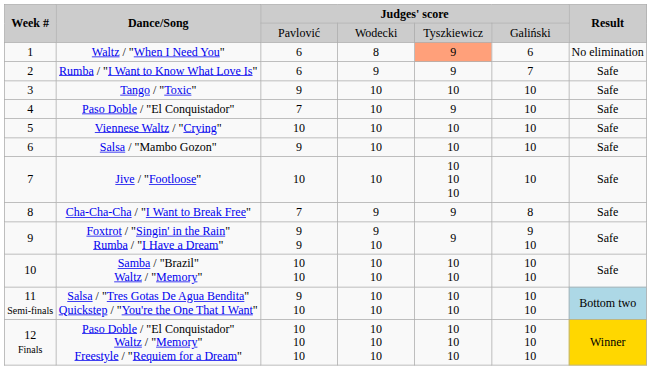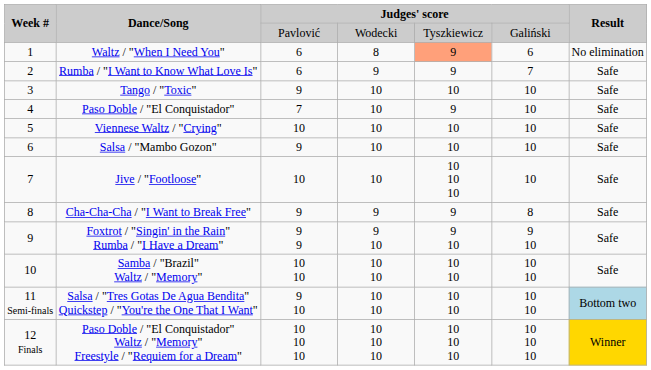Cha-Cha-Cha / "I Want to Break Free" | column 3: 7 -> 9
Foxtrot / "Singin' in the Rain" Rumba / "I Have a Dream" | column 5: 9 -> 9 10
